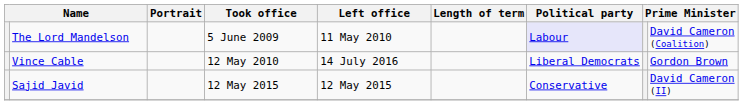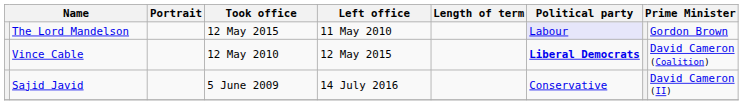The Lord Mandelson | Took office: 5 June 2009 -> 12 May 2015
The Lord Mandelson | column 9: David Cameron (Coalition) -> Gordon Brown
Vince Cable | Left office: 14 July 2016 -> 12 May 2015
Vince Cable | Political party: normal -> bold
Vince Cable | column 9: Gordon Brown -> David Cameron (Coalition)
Sajid Javid | Took office: 12 May 2015 -> 5 June 2009
Sajid Javid | Left office: 12 May 2015 -> 14 July 2016
